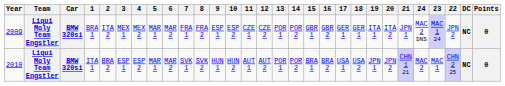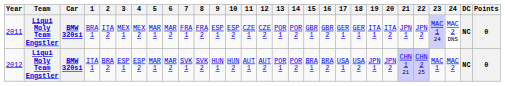columns swapped: 22 <-> 24
row 2 | Year: 2009 -> 2011
row 3 | Year: 2010 -> 2012
